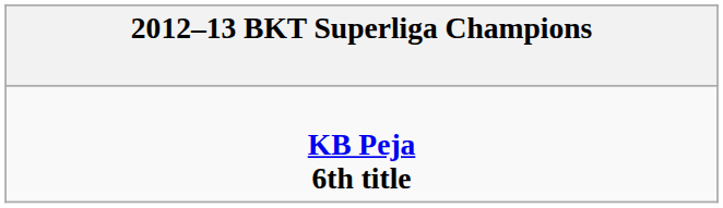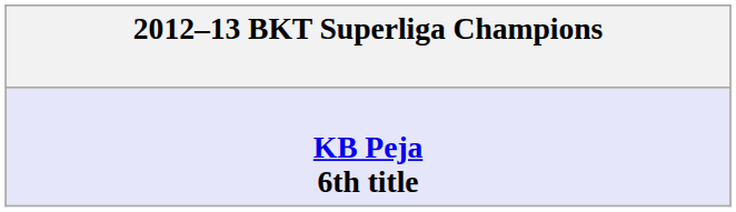row 2 | column 1: no background -> lavender background
